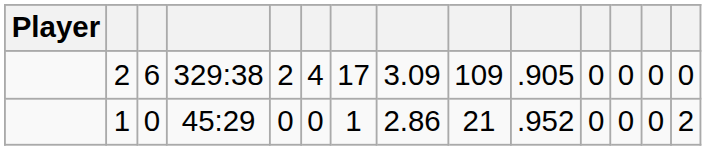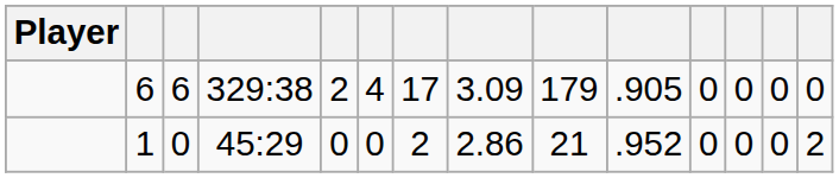row 2 | column 2: 2 -> 6
row 2 | column 9: 109 -> 179
row 3 | column 7: 1 -> 2
